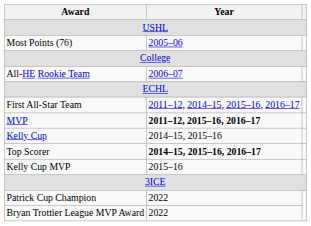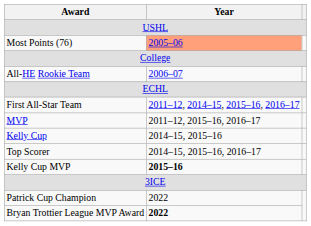Most Points (76) | Year: no background -> lightsalmon background
MVP | Year: bold -> normal
Top Scorer | Year: bold -> normal
Kelly Cup MVP | Year: normal -> bold
Bryan Trottier League MVP Award | Year: normal -> bold
